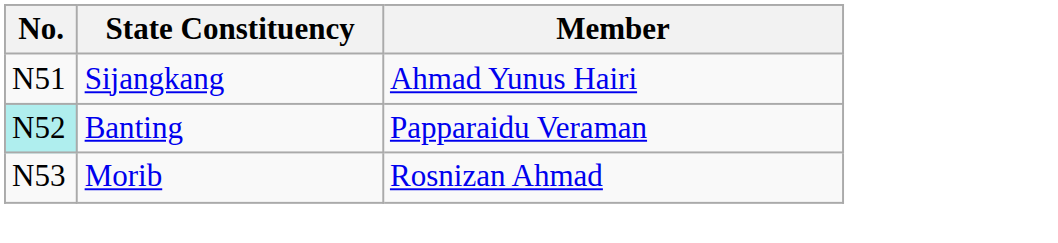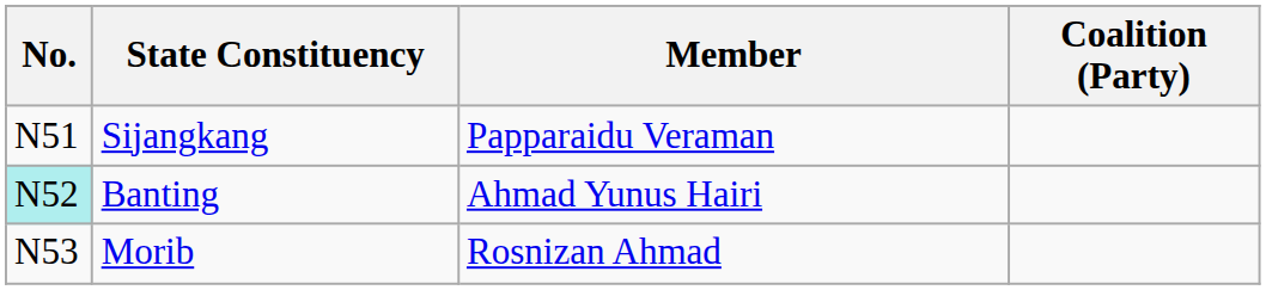+ column: Coalition (Party)
Sijangkang | Member: Ahmad Yunus Hairi -> Papparaidu Veraman
Banting | Member: Papparaidu Veraman -> Ahmad Yunus Hairi
